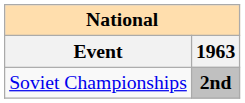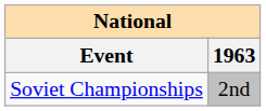Soviet Championships | 1963: bold -> normal
